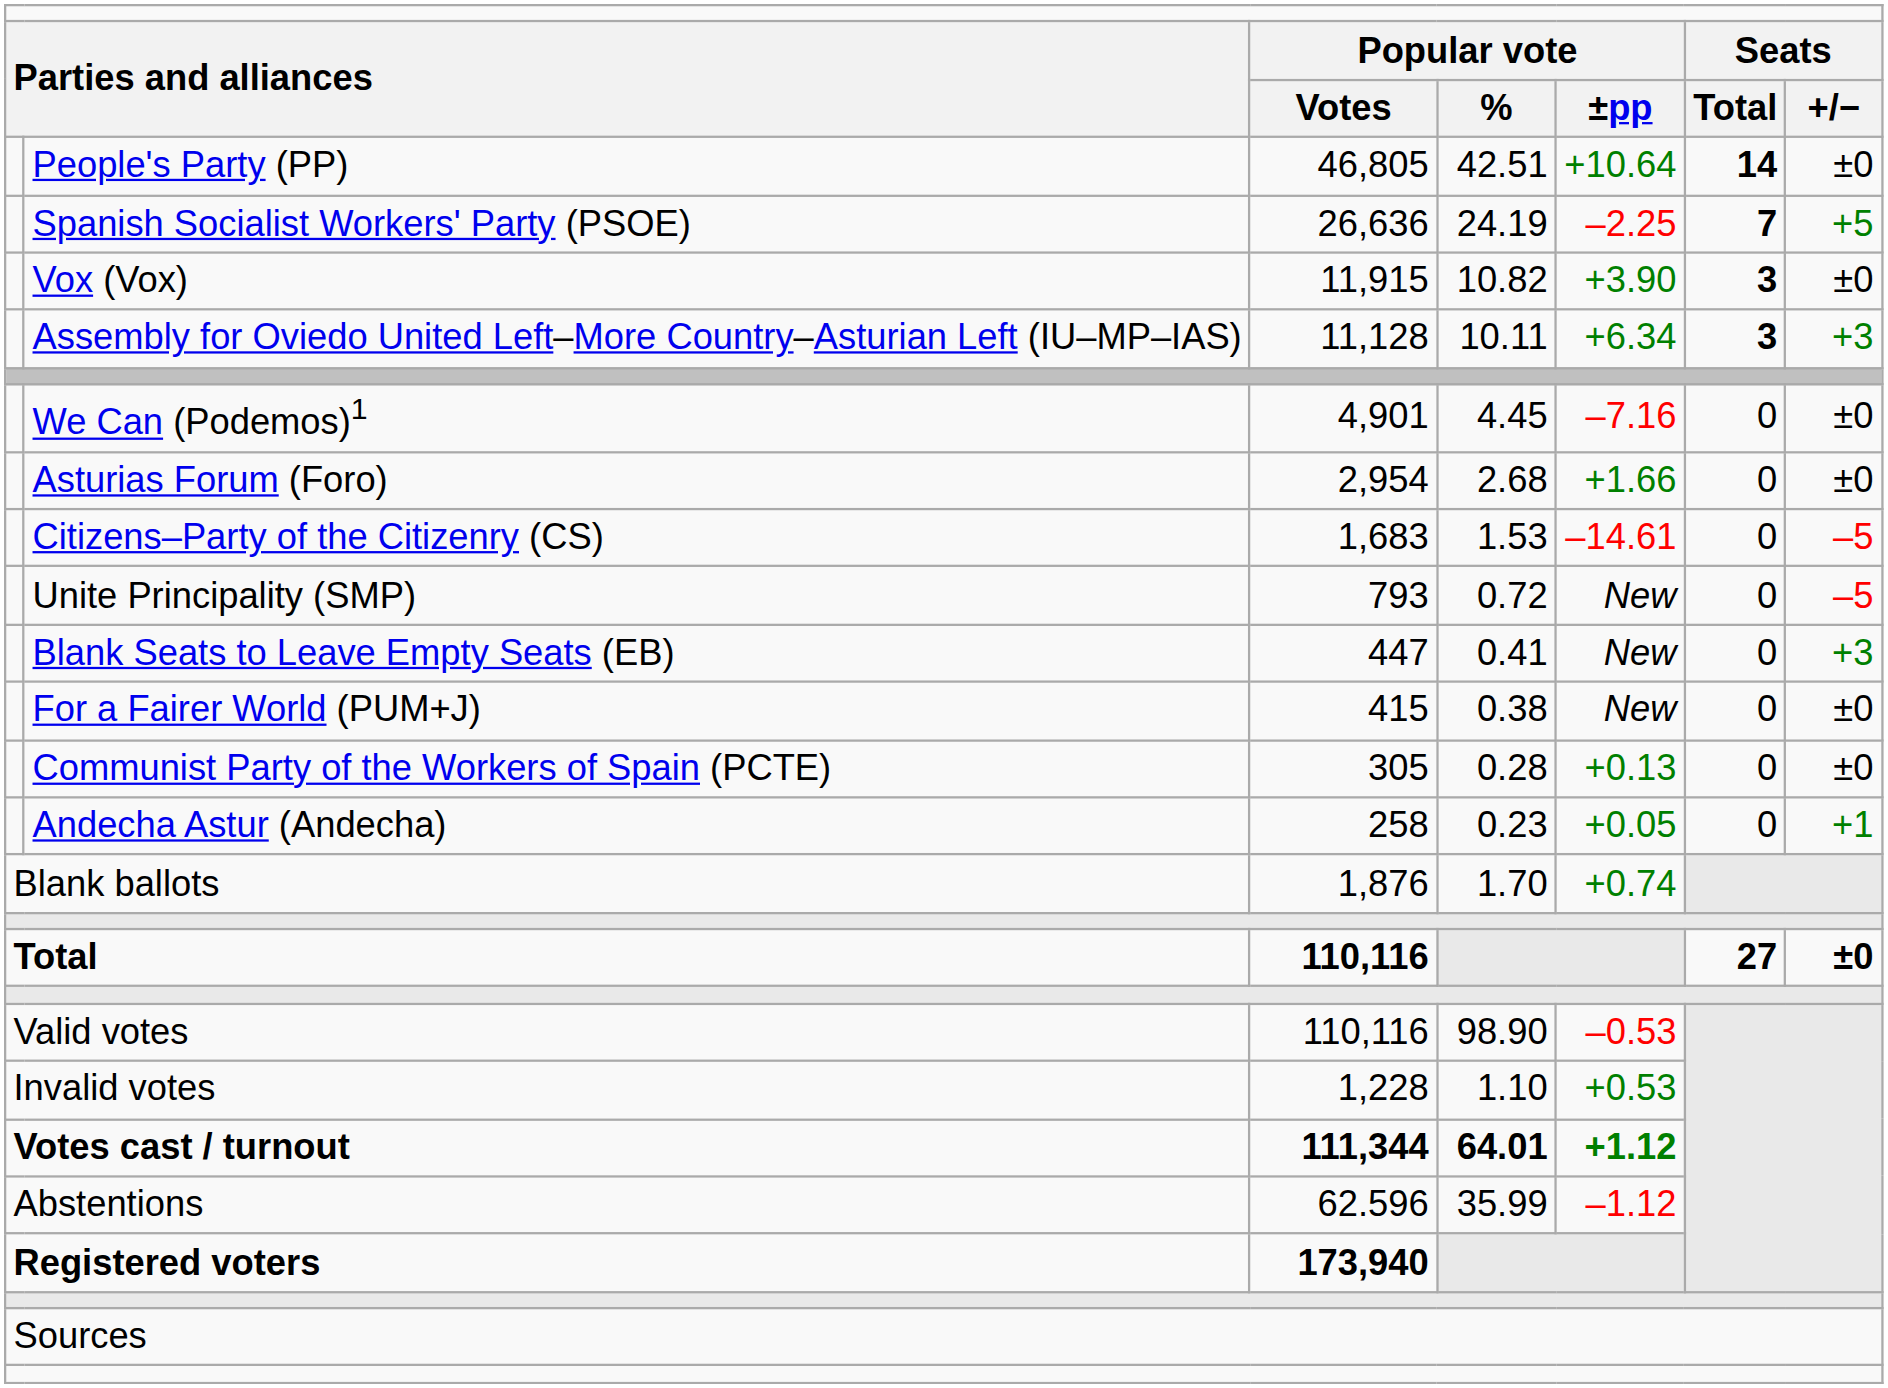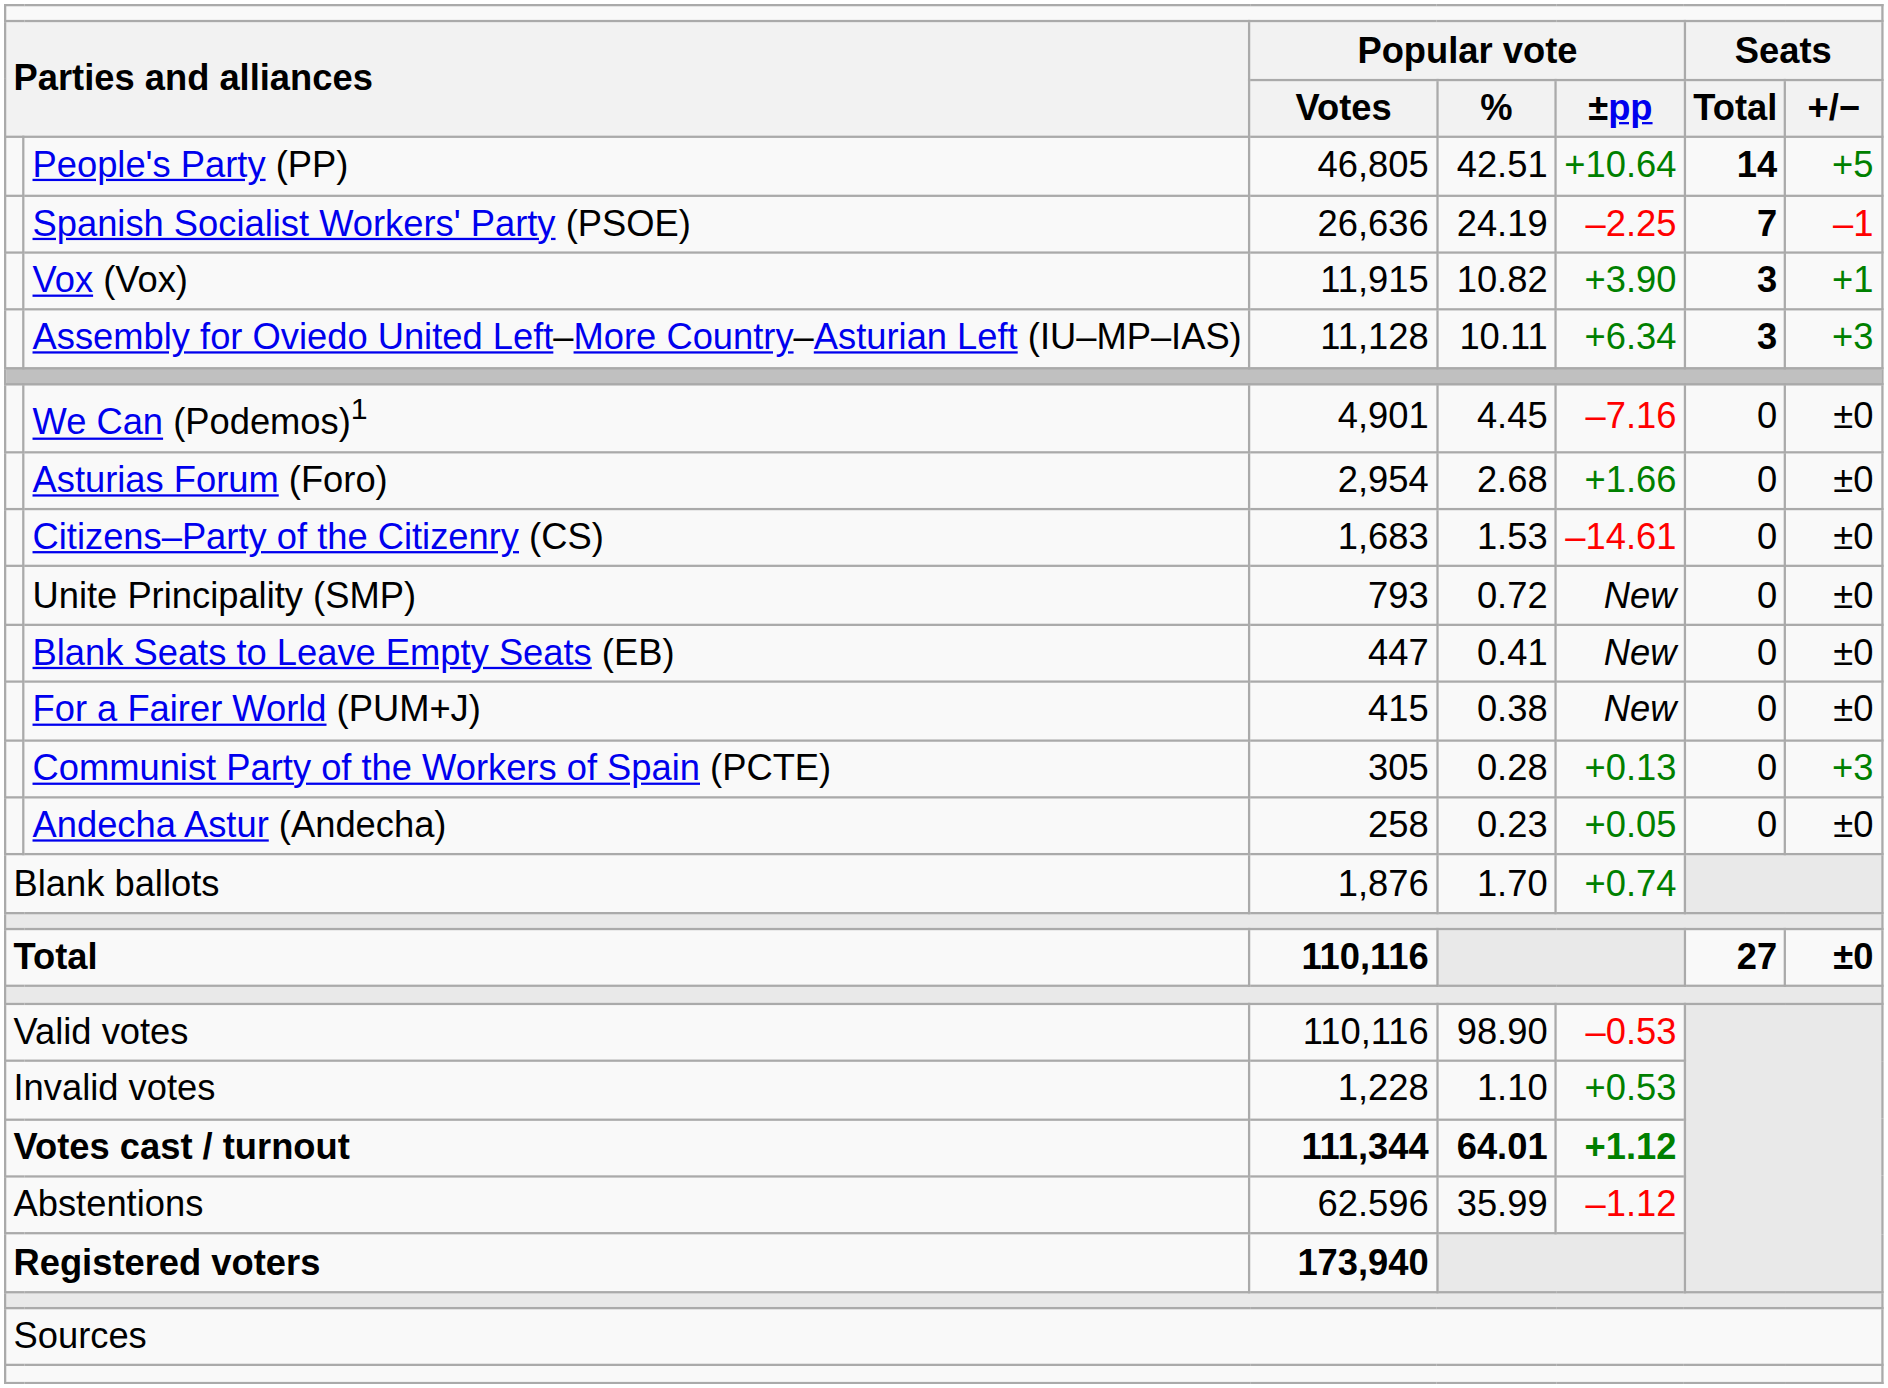People's Party (PP) | column 7: ±0 -> +5
Spanish Socialist Workers' Party (PSOE) | column 7: +5 -> –1
Vox (Vox) | column 7: ±0 -> +1
Citizens–Party of the Citizenry (CS) | column 7: –5 -> ±0
Unite Principality (SMP) | column 7: –5 -> ±0
Blank Seats to Leave Empty Seats (EB) | column 7: +3 -> ±0
Communist Party of the Workers of Spain (PCTE) | column 7: ±0 -> +3
Andecha Astur (Andecha) | column 7: +1 -> ±0
